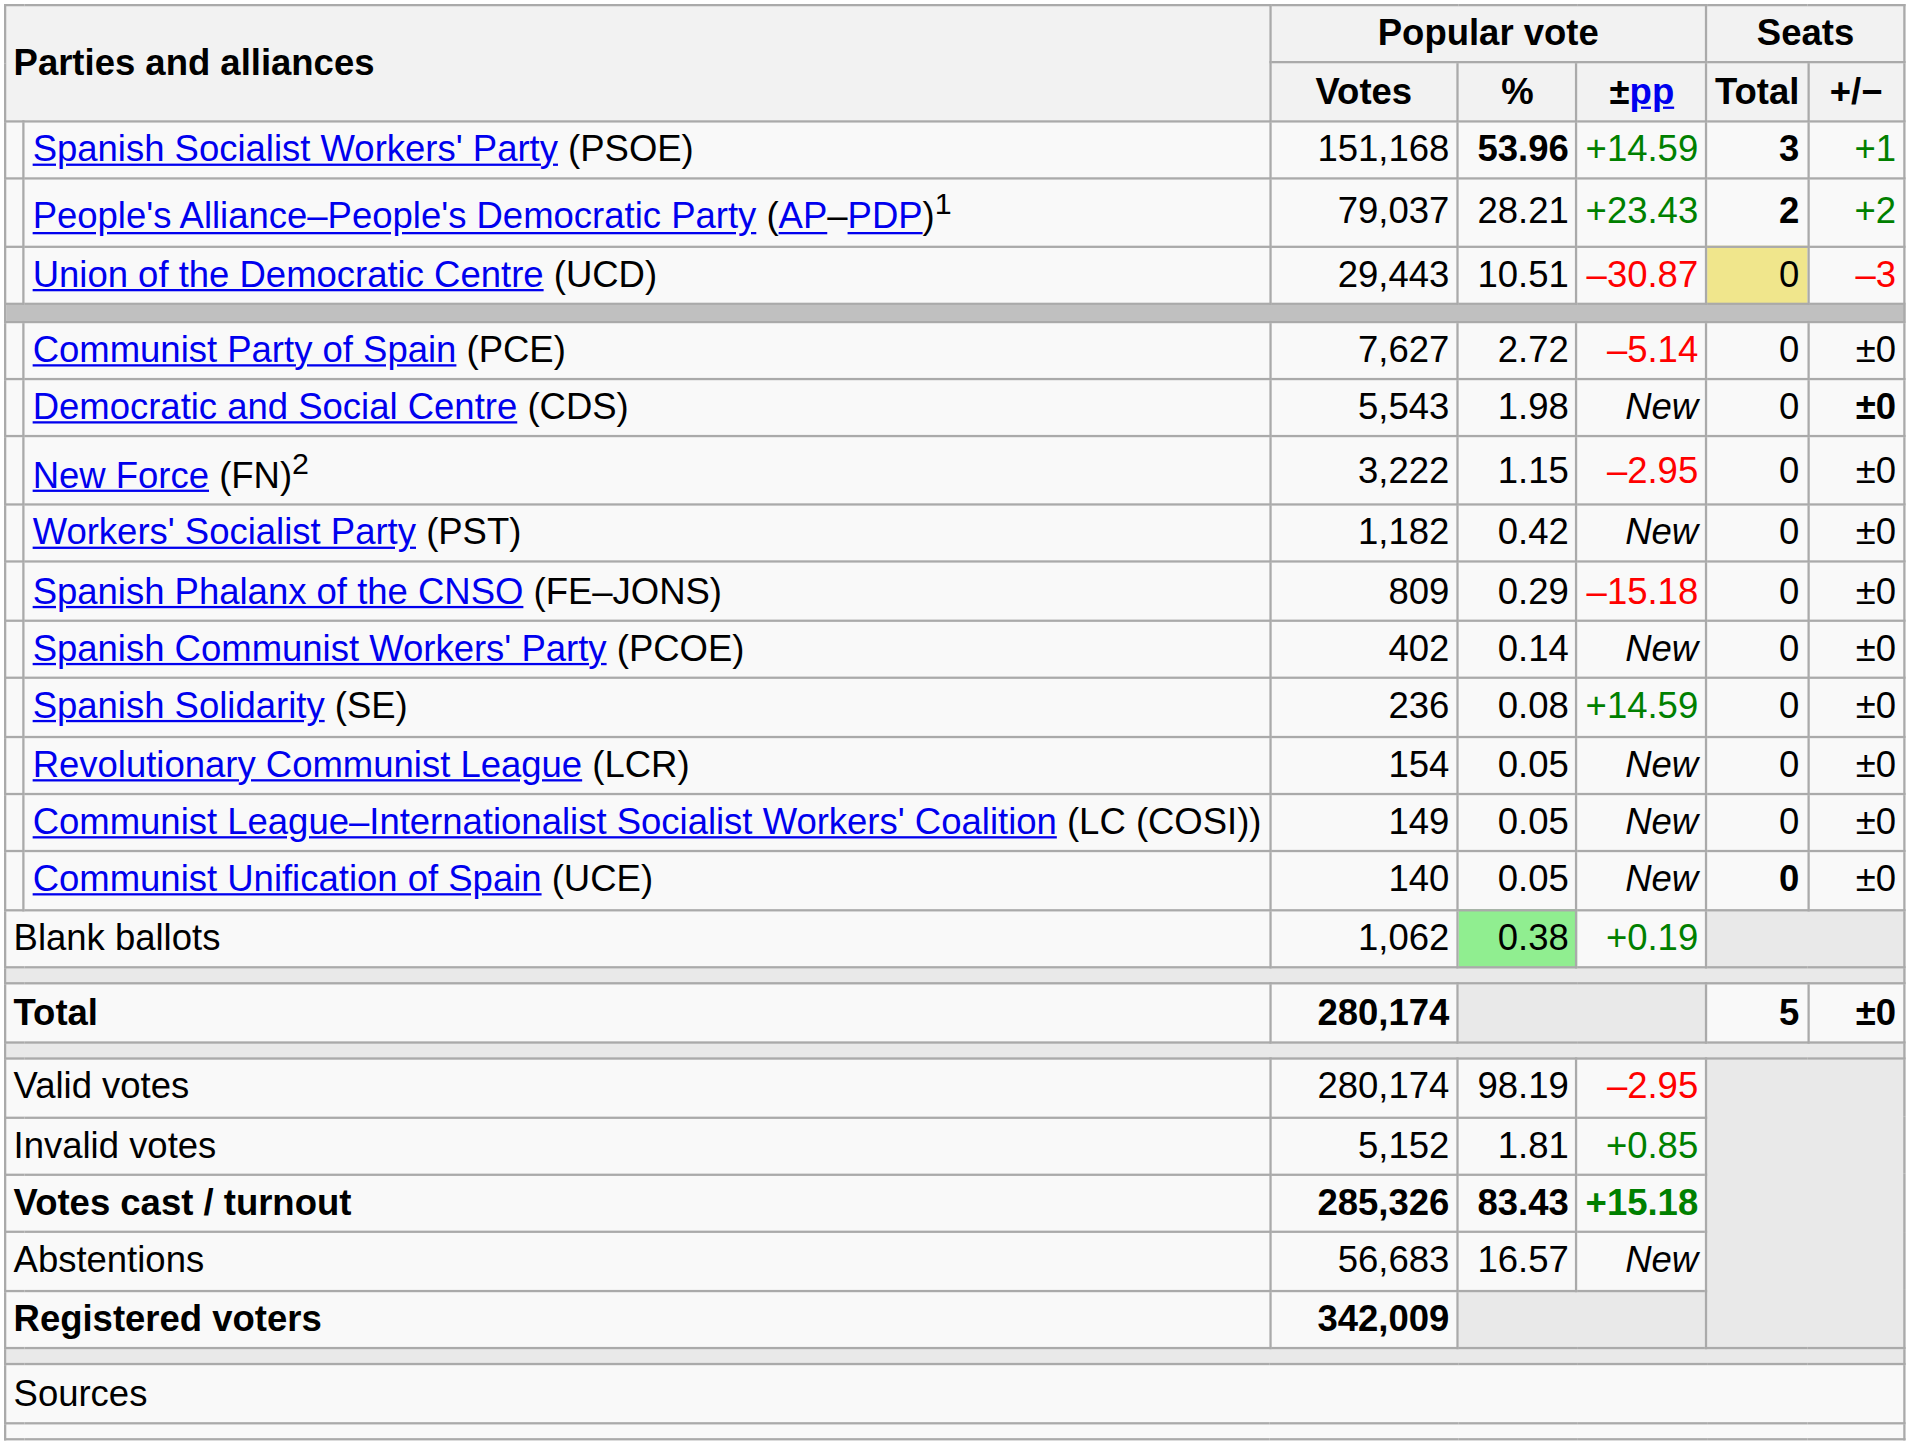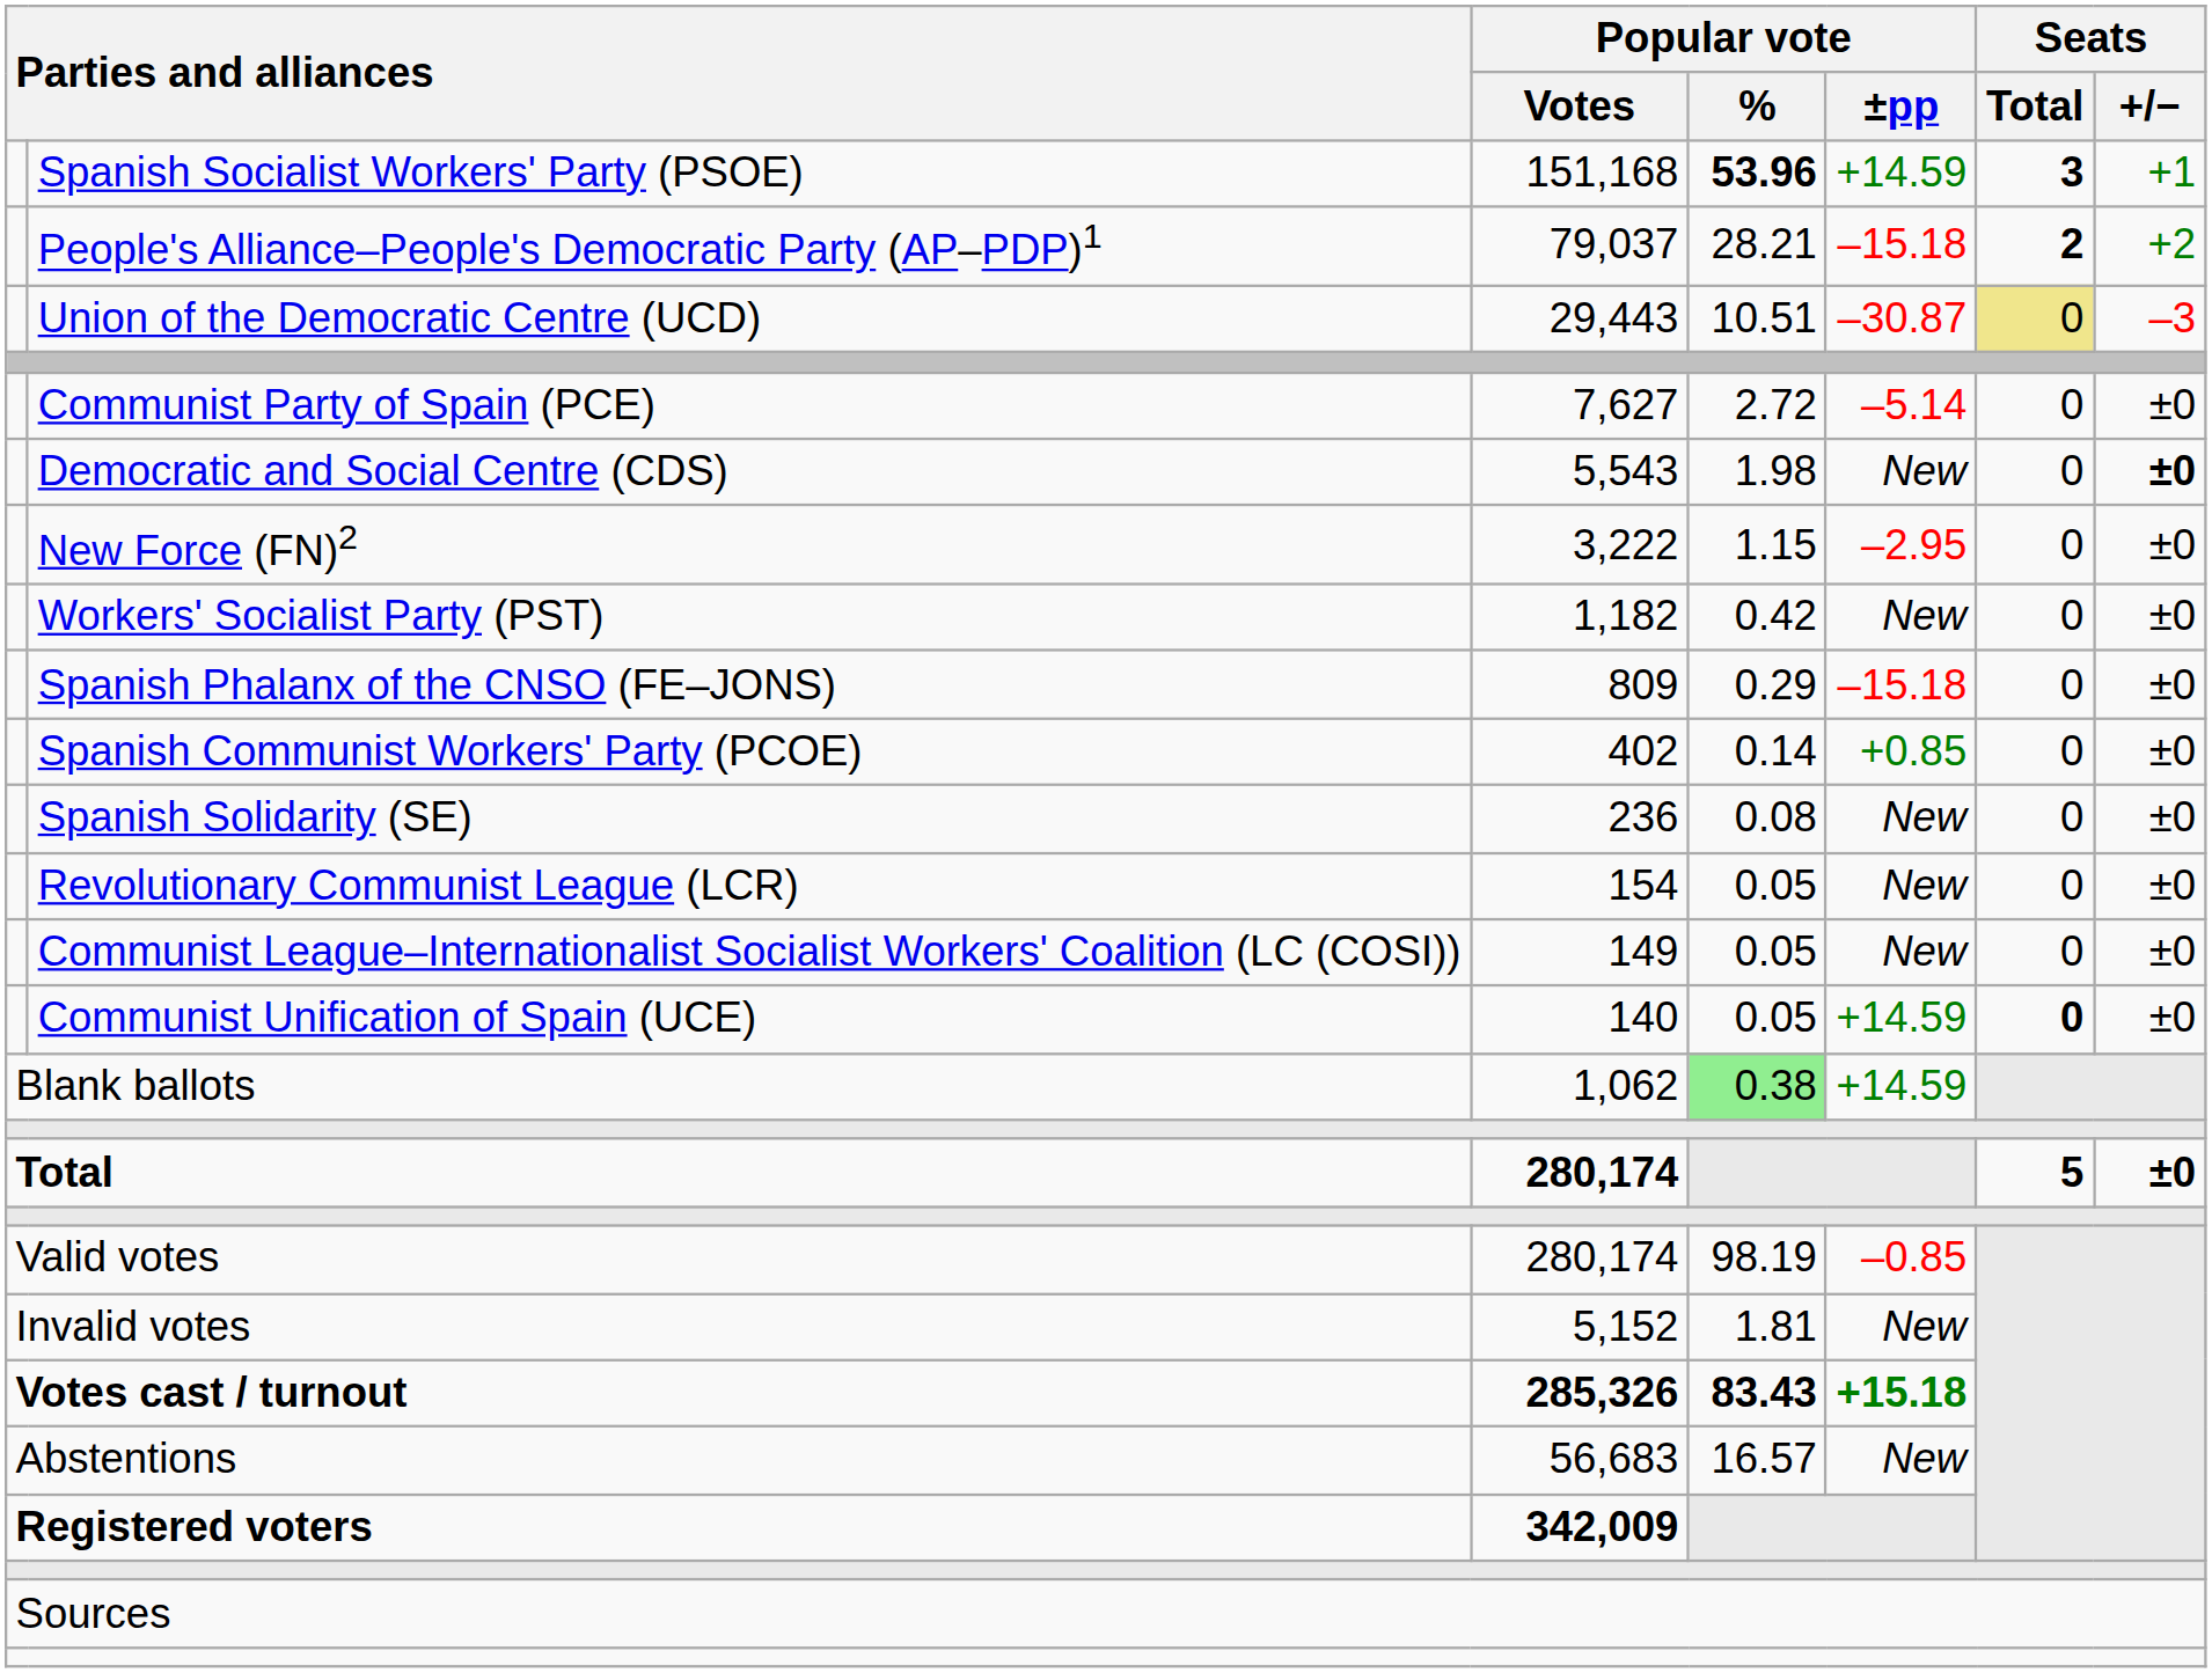People's Alliance–People's Democratic Party (AP–PDP)1 | Popular vote / ±pp: +23.43 -> –15.18
Spanish Communist Workers' Party (PCOE) | Popular vote / ±pp: New -> +0.85
Spanish Solidarity (SE) | Popular vote / ±pp: +14.59 -> New
Communist Unification of Spain (UCE) | Popular vote / ±pp: New -> +14.59
Blank ballots | Popular vote / ±pp: +0.19 -> +14.59
Valid votes | Popular vote / ±pp: –2.95 -> –0.85
Invalid votes | Popular vote / ±pp: +0.85 -> New
